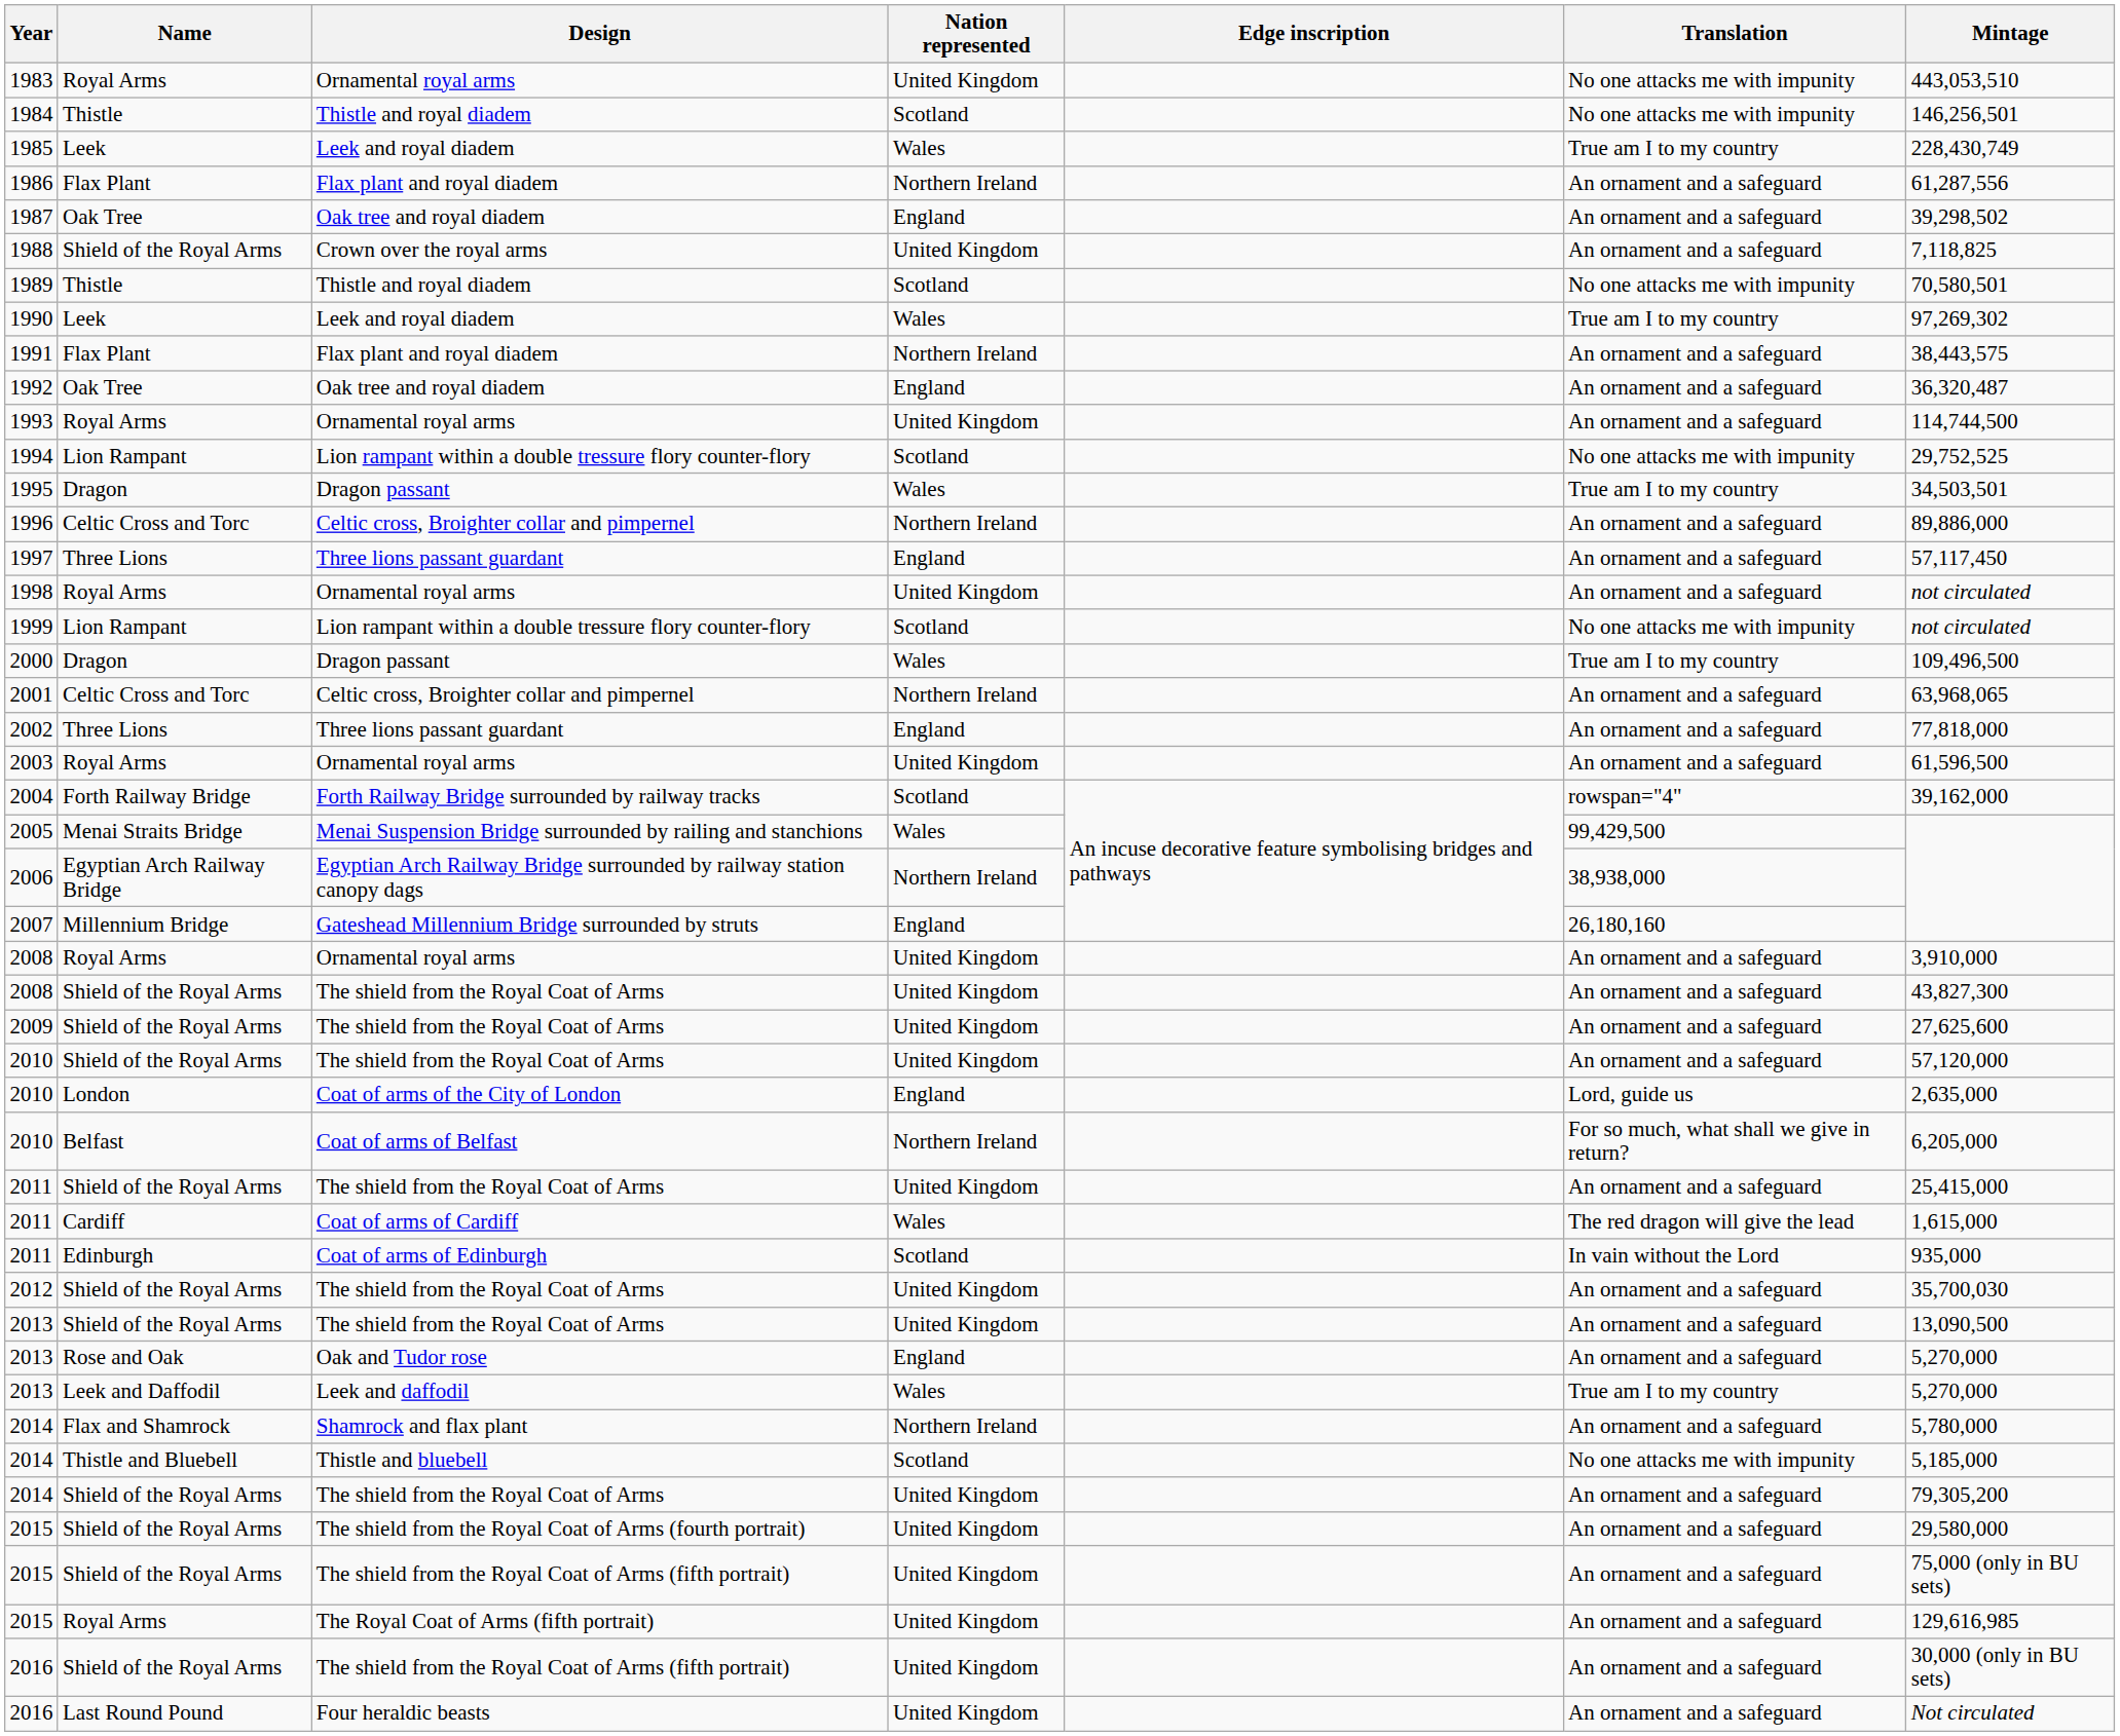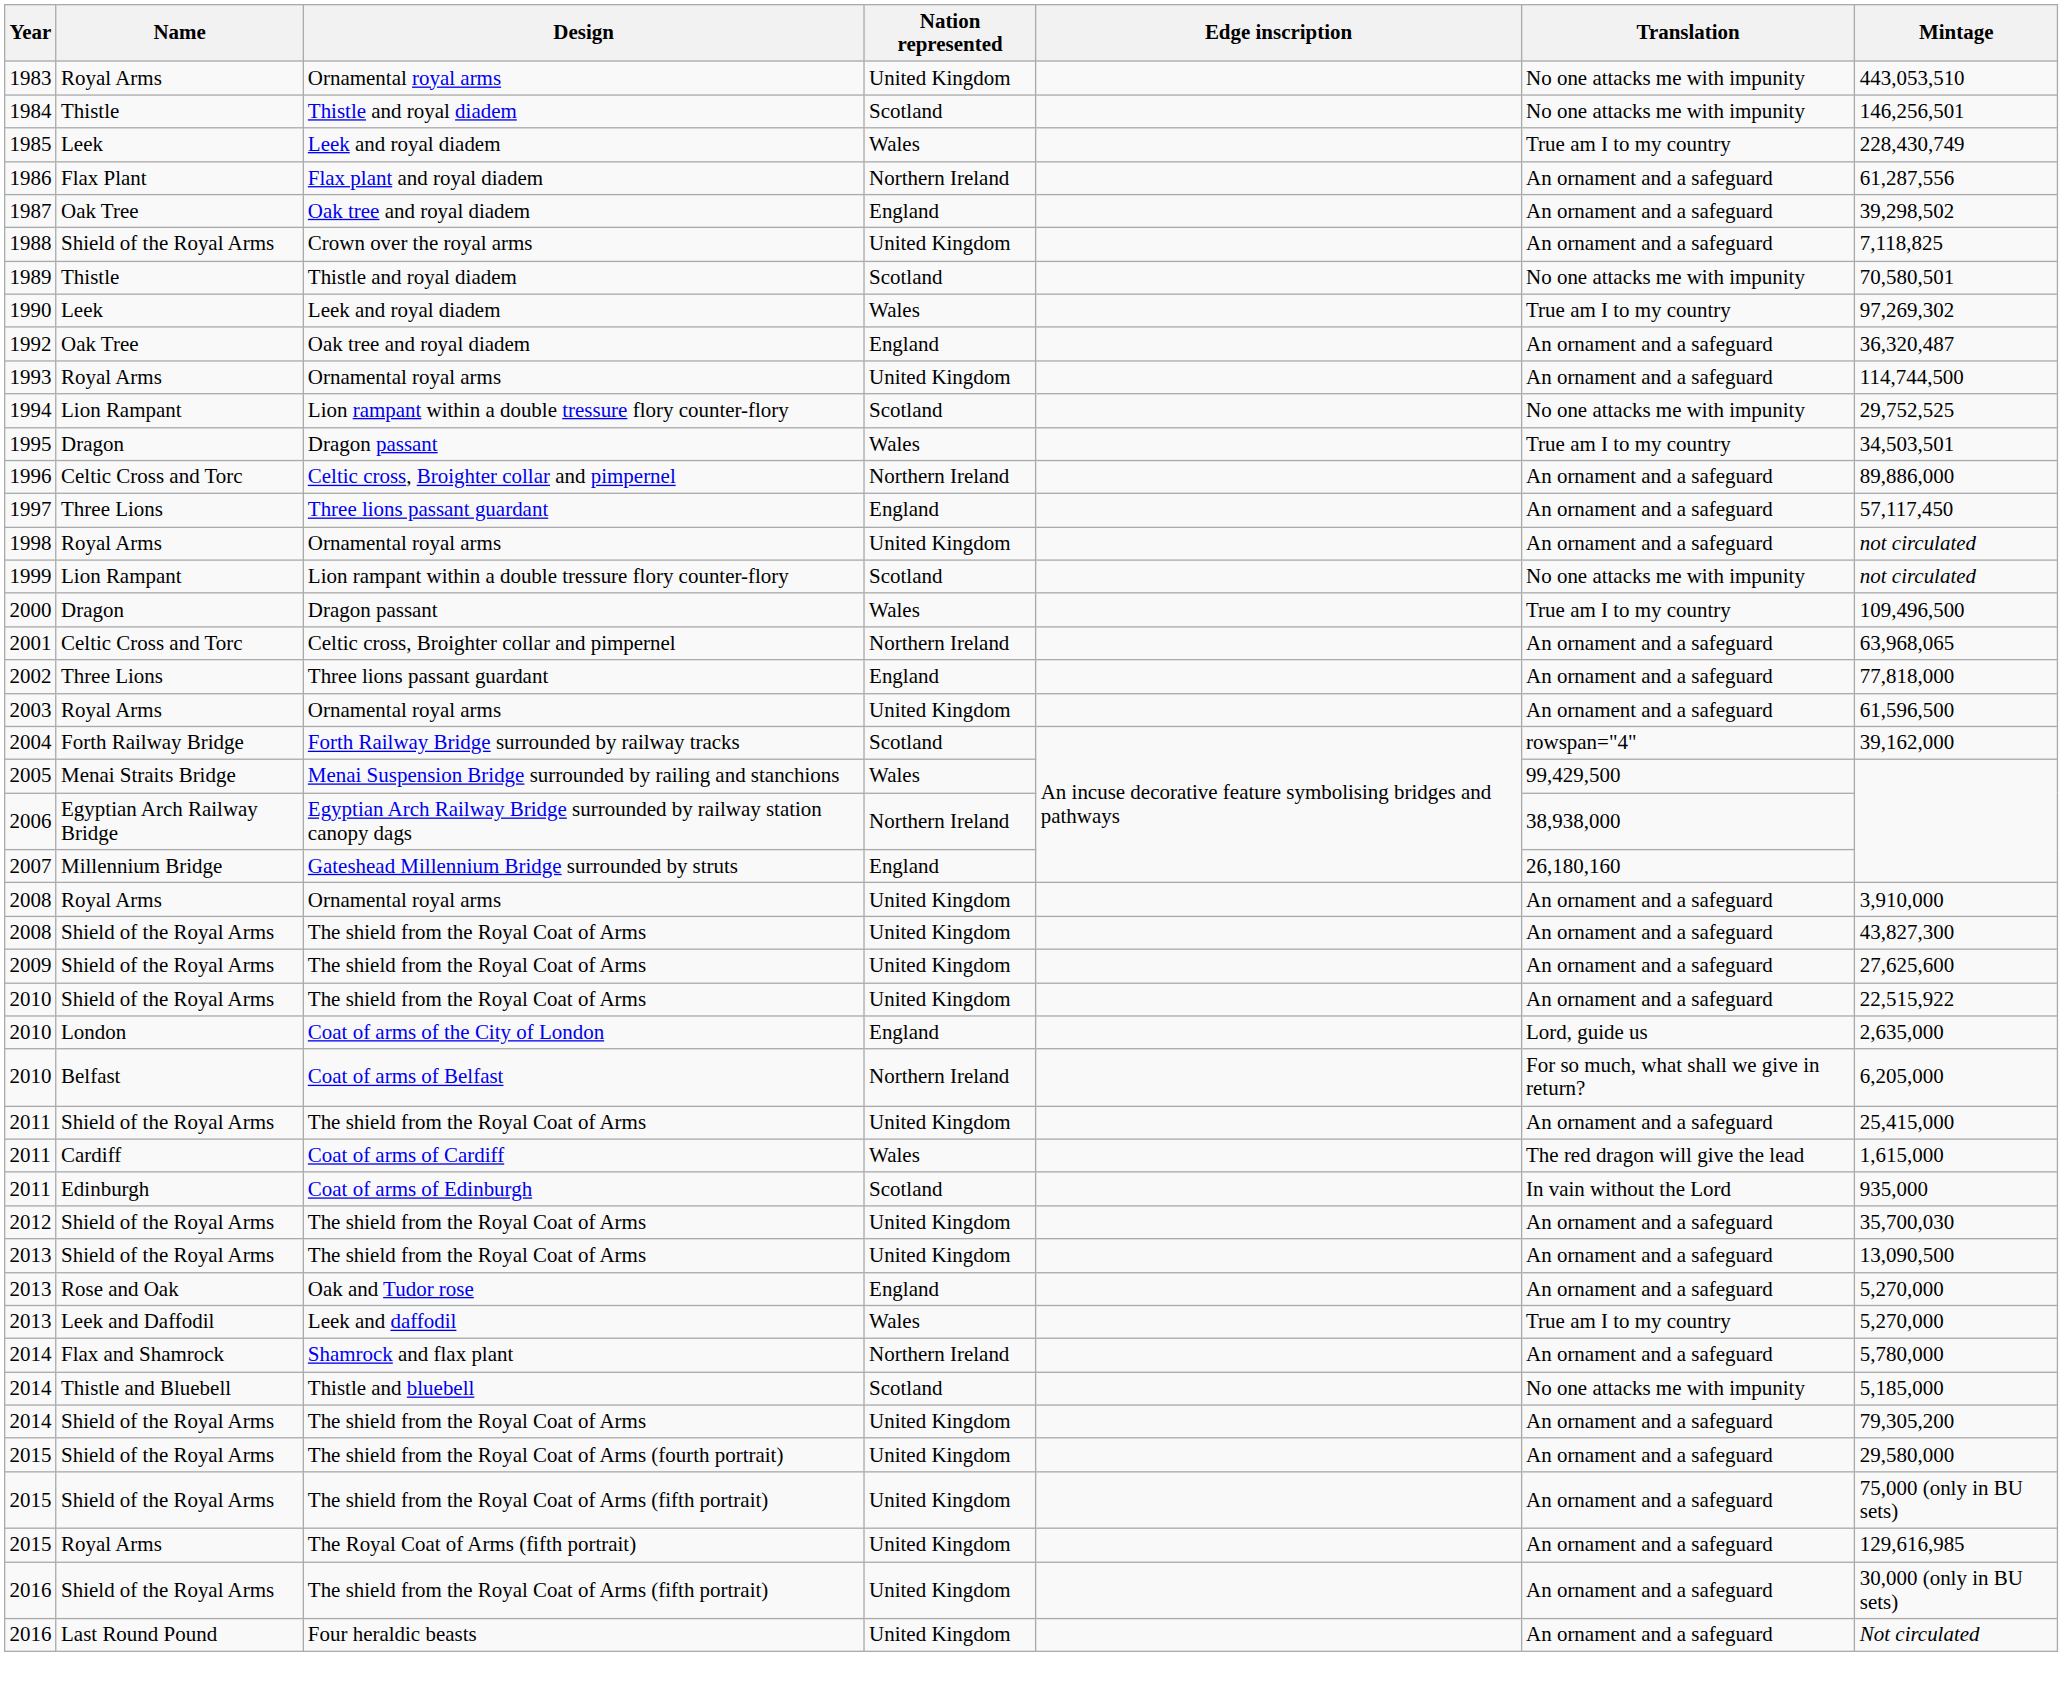- row: 1991 | Flax Plant | Flax plant and royal diadem | Northern Ireland | An ornament and a safeguard | 38,443,575
2010 / The shield from the Royal Coat of Arms | Mintage: 57,120,000 -> 22,515,922
